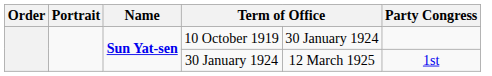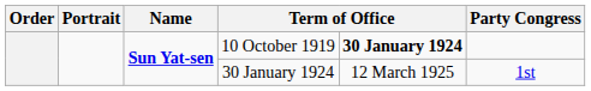10 October 1919 | column 5: normal -> bold
